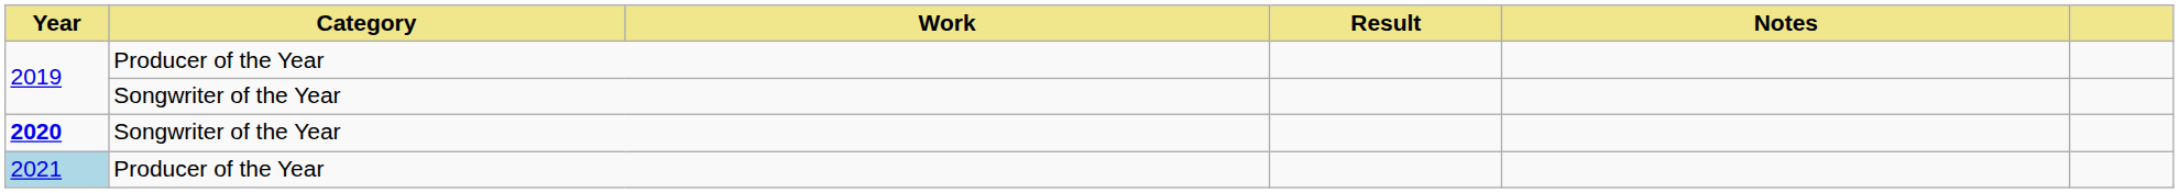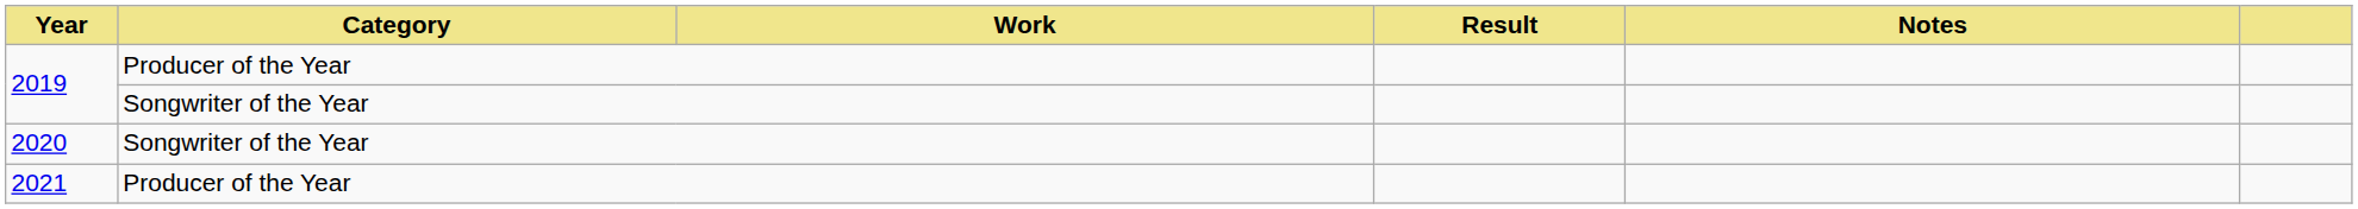2020 | Year: bold -> normal
2021 | Year: lightblue background -> no background
